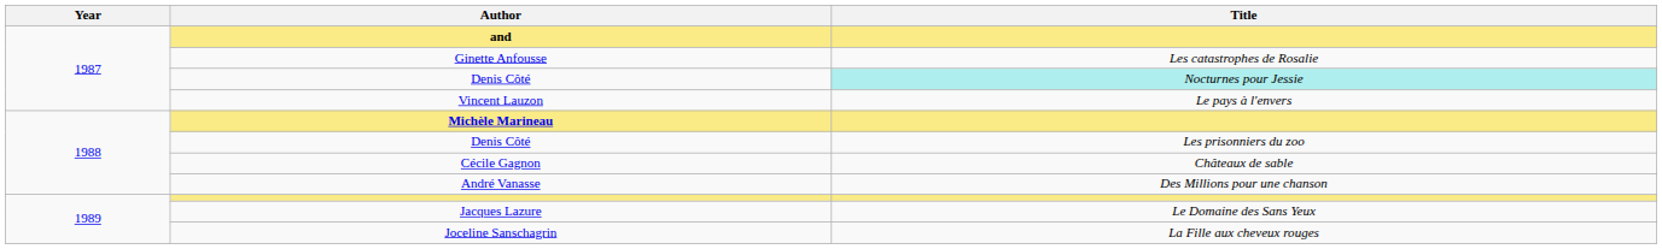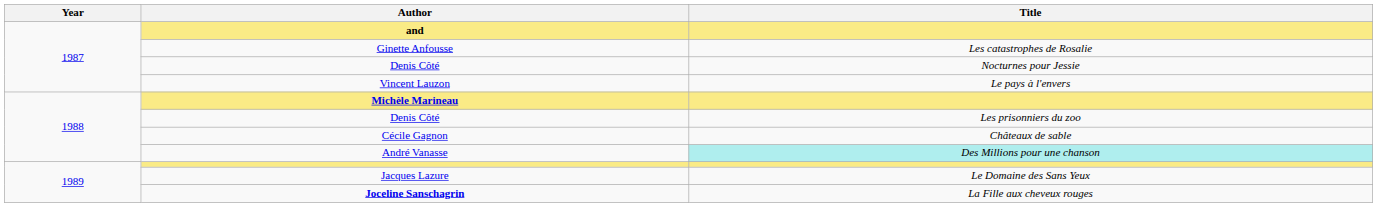Denis Côté / Nocturnes pour Jessie | Title: paleturquoise background -> no background
André Vanasse | Title: no background -> paleturquoise background
Joceline Sanschagrin | Author: normal -> bold
